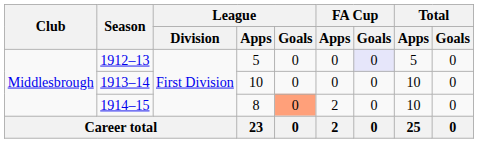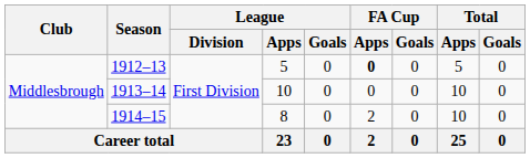1912–13 | FA Cup / Apps: normal -> bold
1912–13 | FA Cup / Goals: lavender background -> no background
1914–15 | League / Goals: lightsalmon background -> no background
